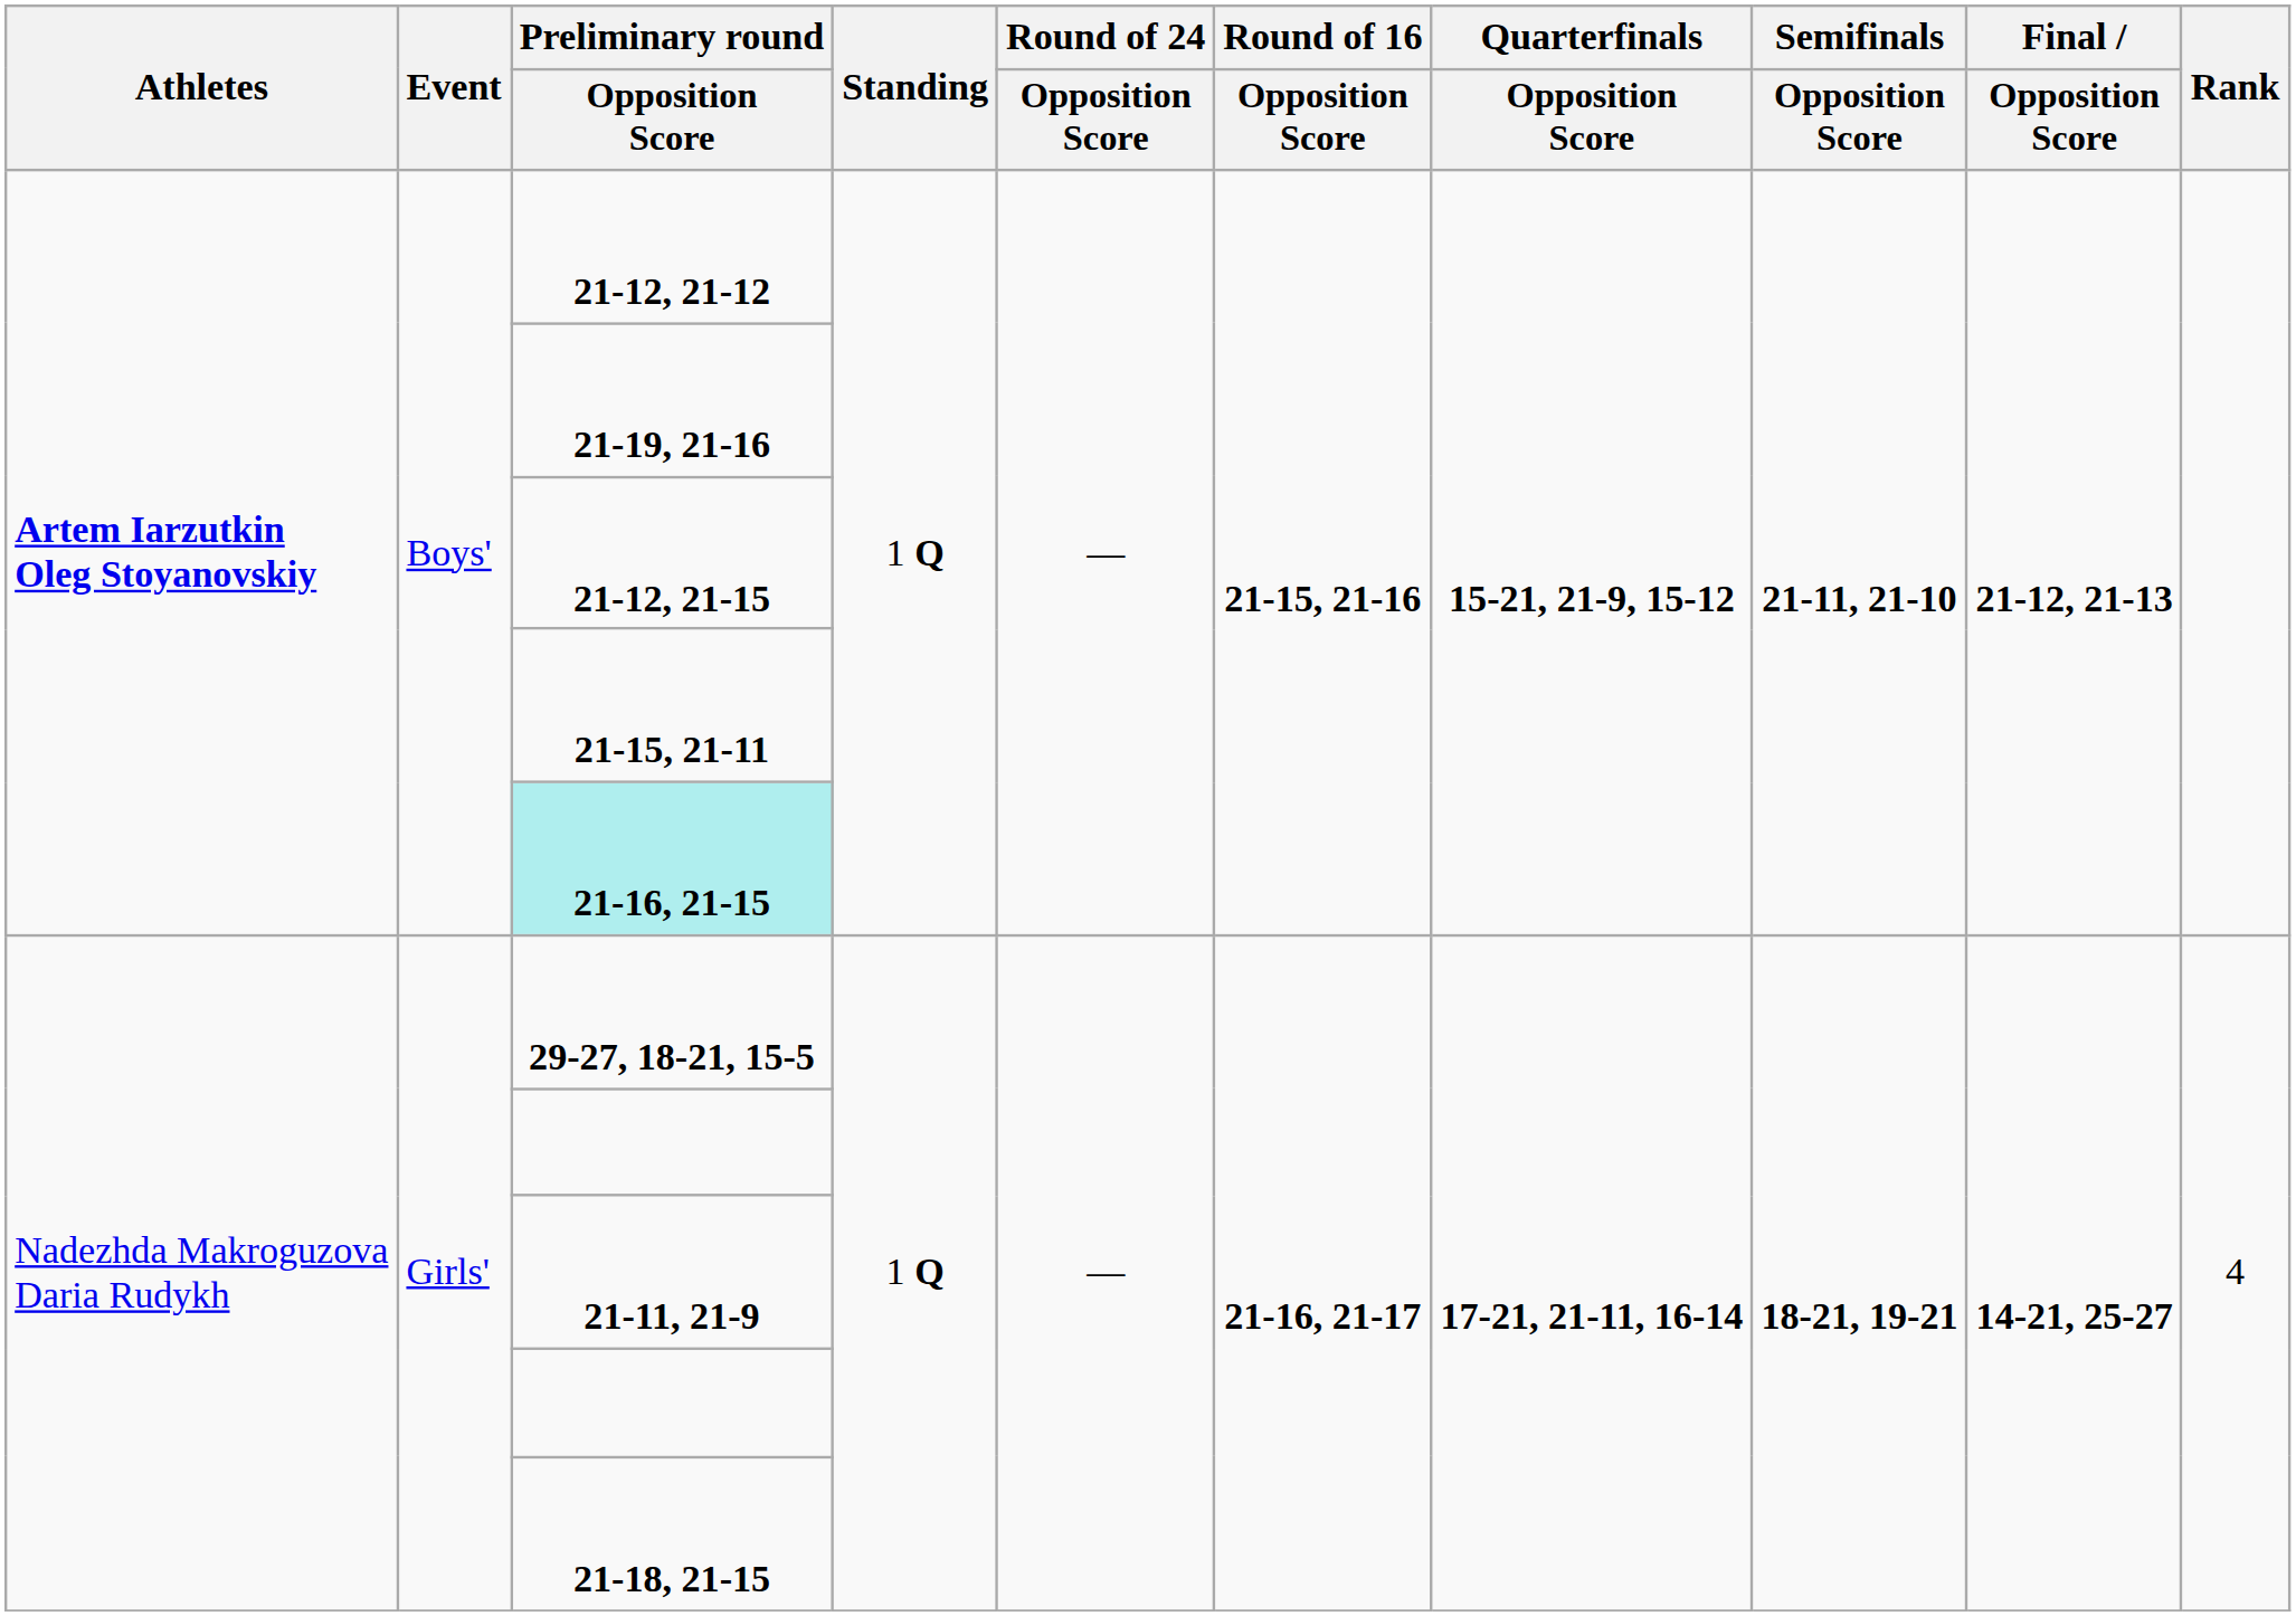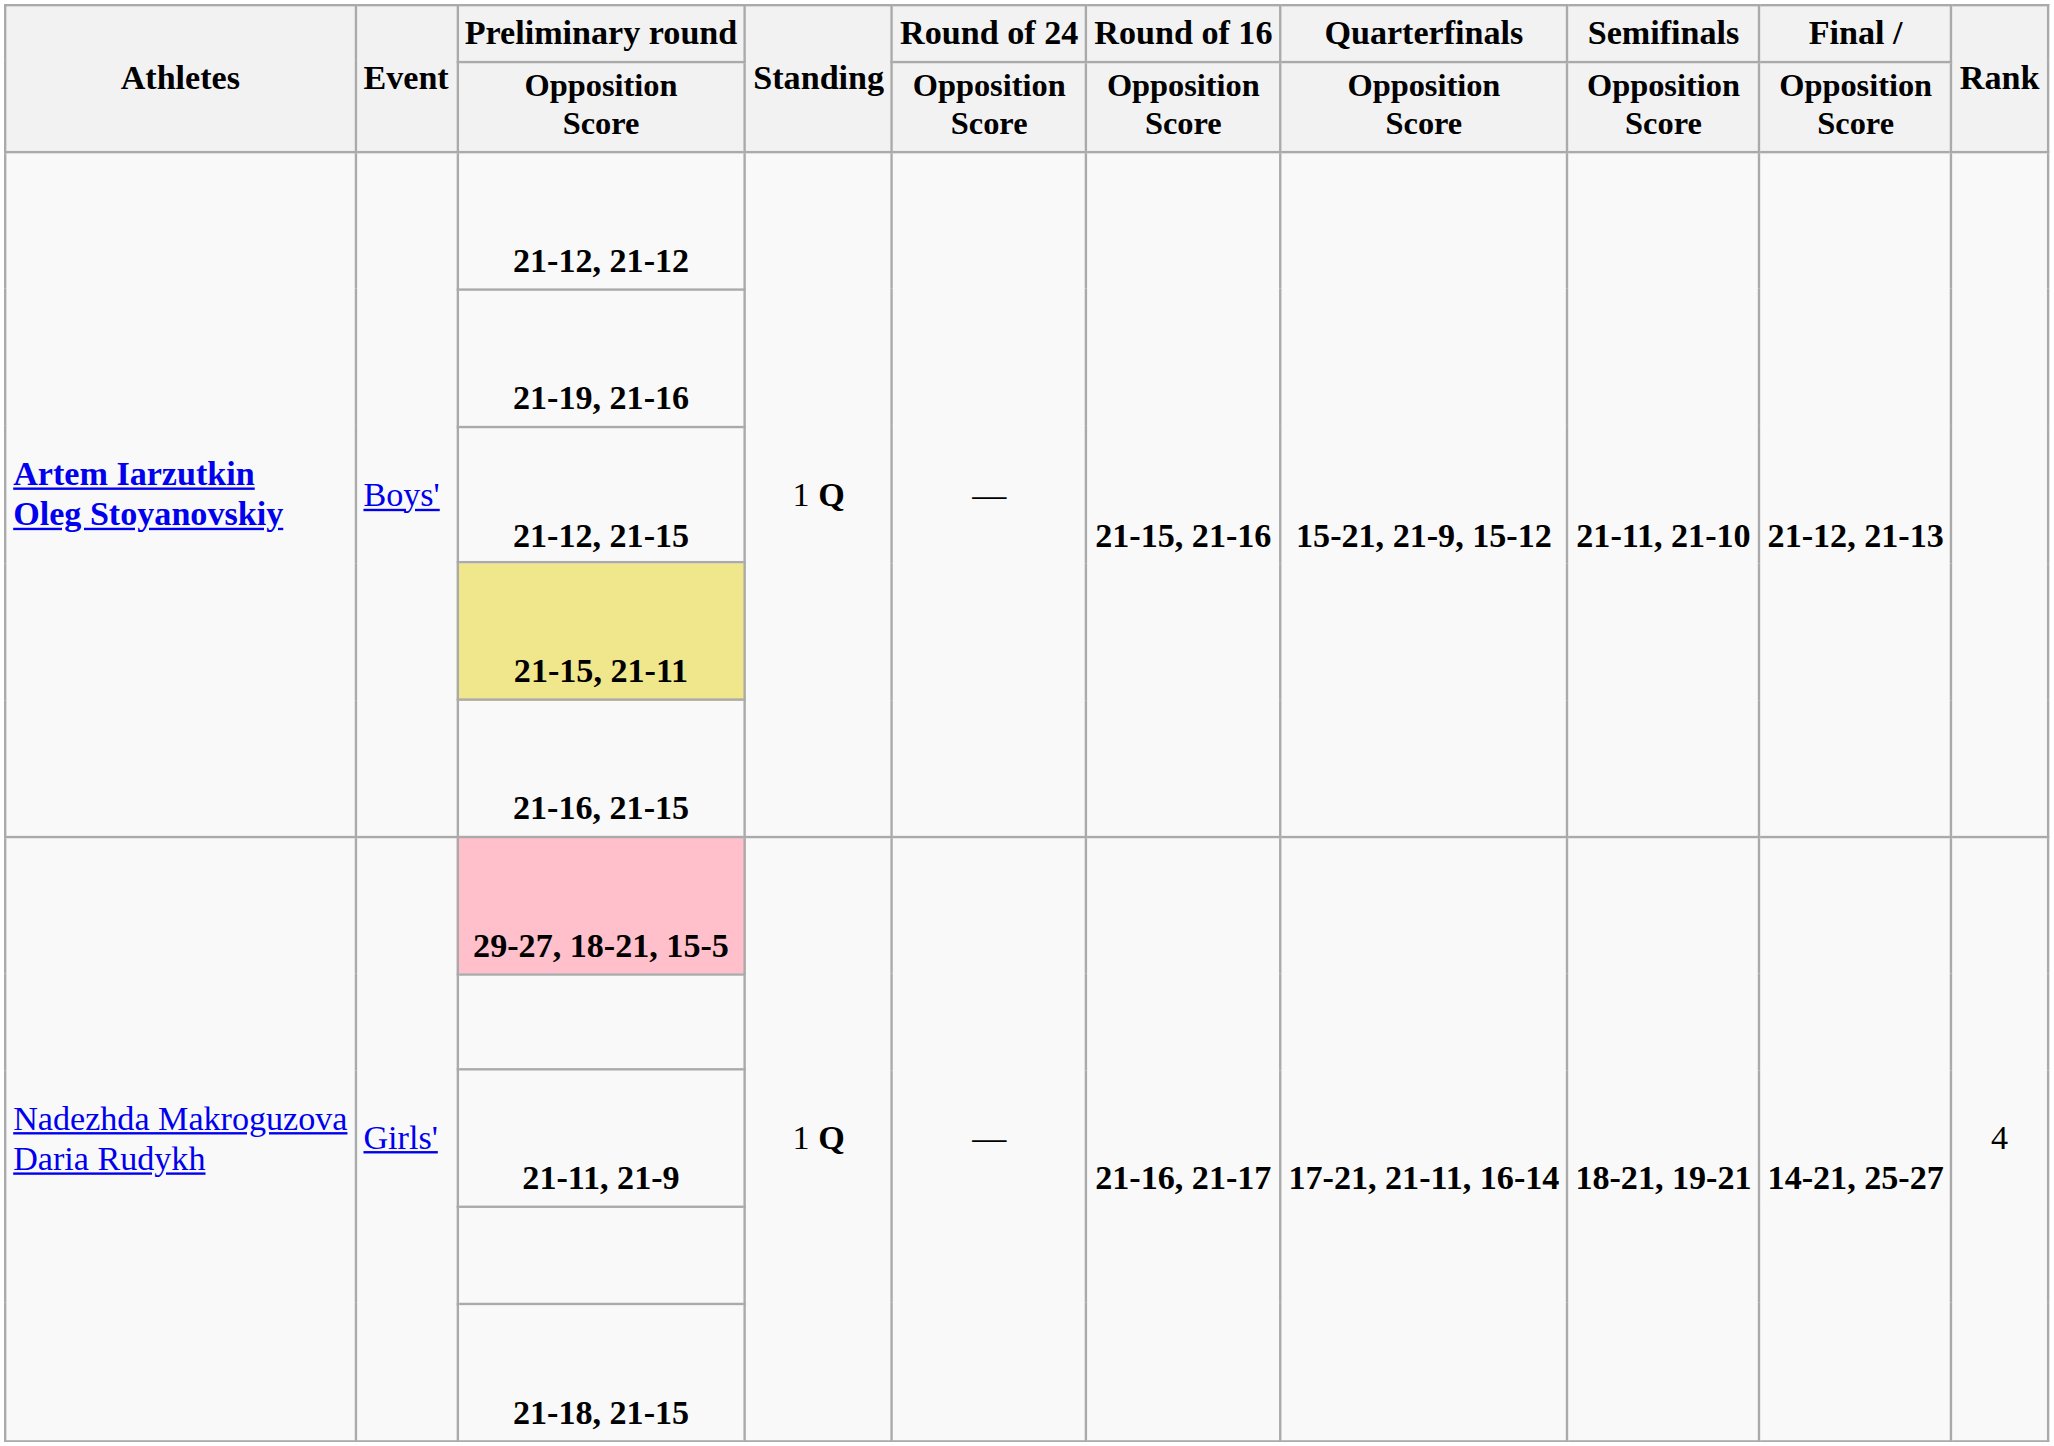21-15, 21-11 | Preliminary round / Opposition Score: no background -> khaki background
21-16, 21-15 | Preliminary round / Opposition Score: paleturquoise background -> no background
29-27, 18-21, 15-5 | Preliminary round / Opposition Score: no background -> pink background
